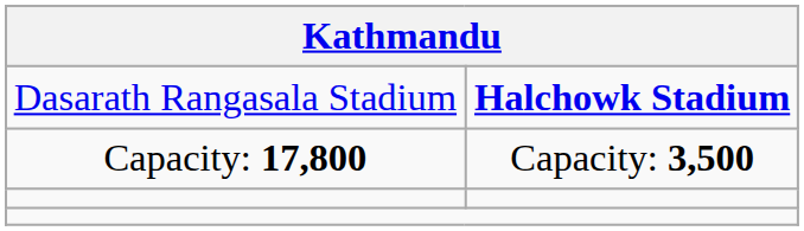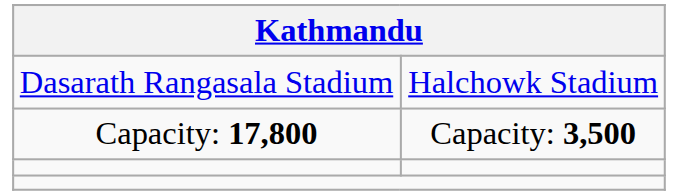row 2 | column 2: bold -> normal
